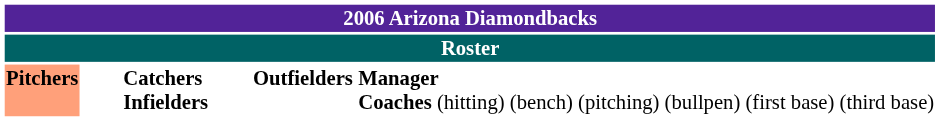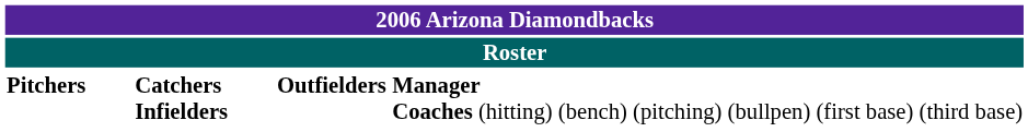Pitchers | column 1: lightsalmon background -> no background
